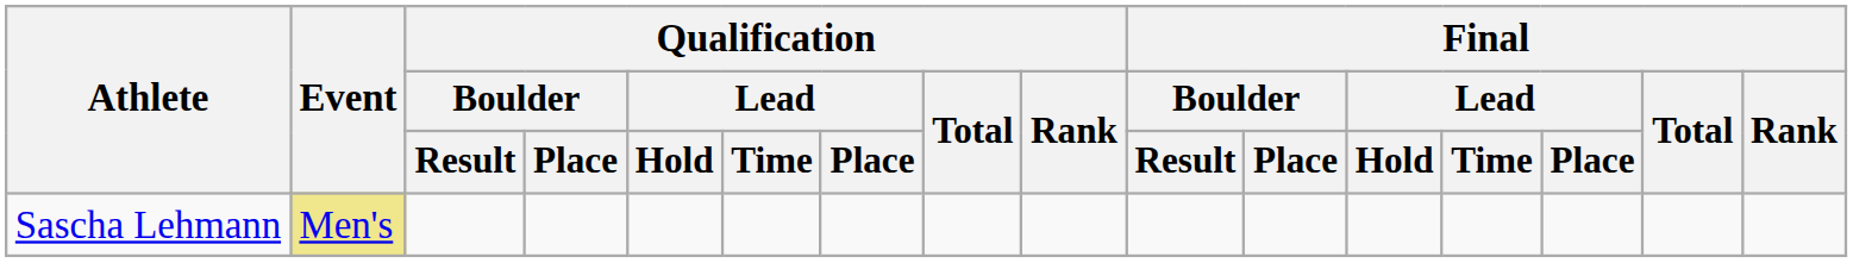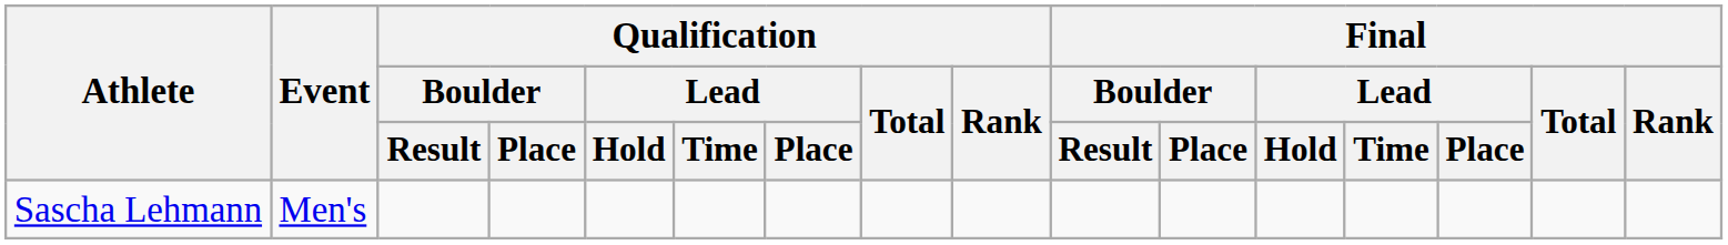Sascha Lehmann | Event: khaki background -> no background
